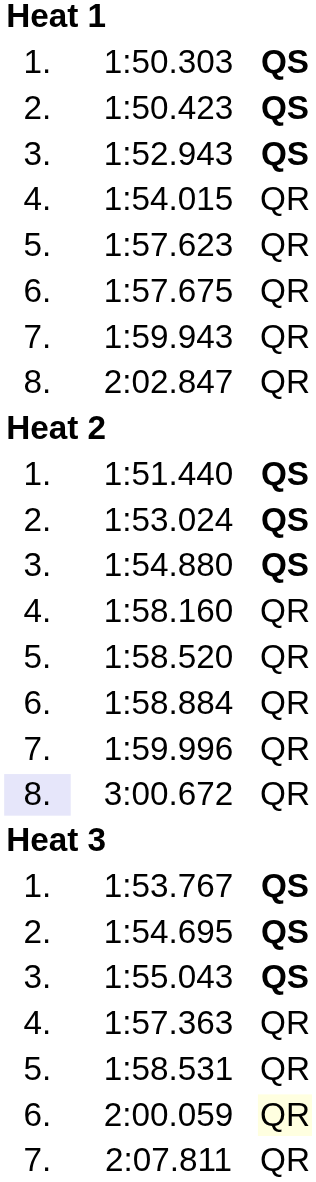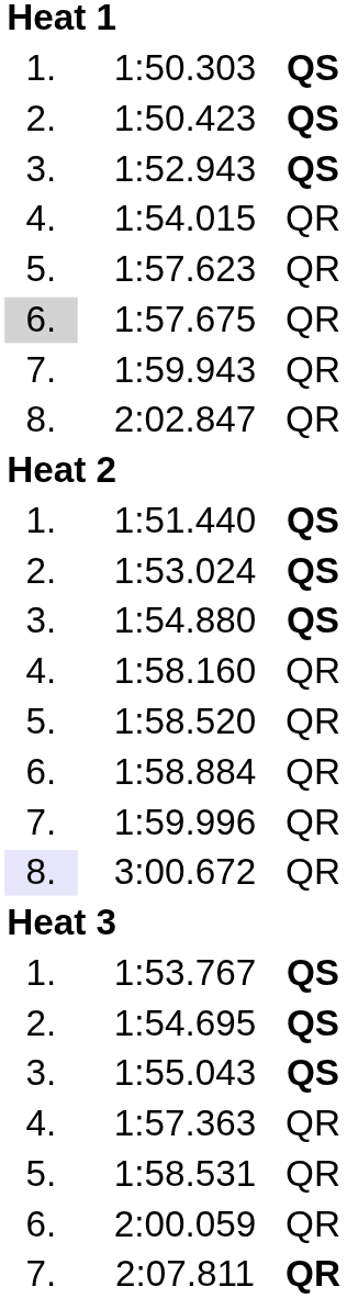1:57.675 | column 1: no background -> lightgrey background
2:00.059 | column 3: lightyellow background -> no background
2:07.811 | column 3: normal -> bold
